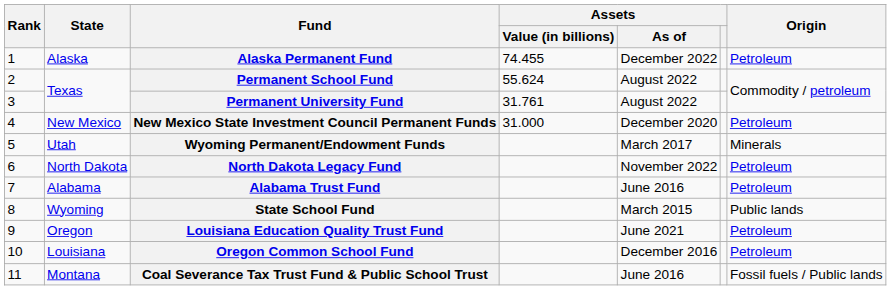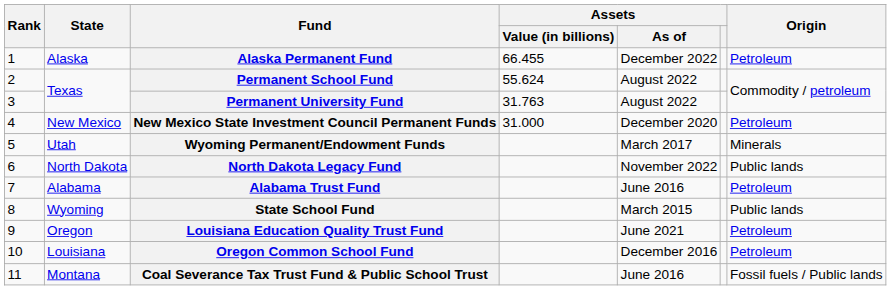Alaska Permanent Fund | Assets / Value (in billions): 74.455 -> 66.455
Permanent University Fund | Assets / Value (in billions): 31.761 -> 31.763
North Dakota Legacy Fund | Origin: Petroleum -> Public lands
